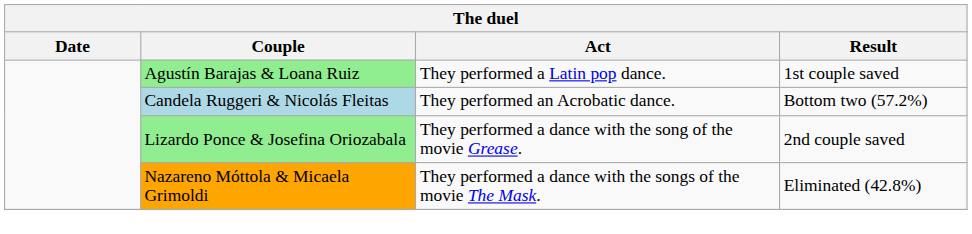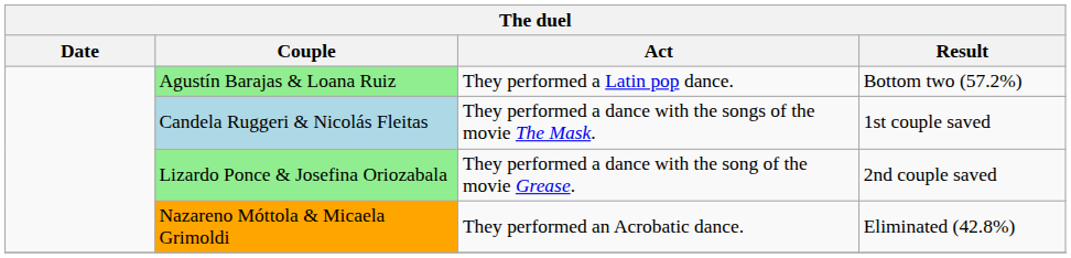Agustín Barajas & Loana Ruiz | Result: 1st couple saved -> Bottom two (57.2%)
Candela Ruggeri & Nicolás Fleitas | Act: They performed an Acrobatic dance. -> They performed a dance with the songs of the movie The Mask.
Candela Ruggeri & Nicolás Fleitas | Result: Bottom two (57.2%) -> 1st couple saved
Nazareno Móttola & Micaela Grimoldi | Act: They performed a dance with the songs of the movie The Mask. -> They performed an Acrobatic dance.
